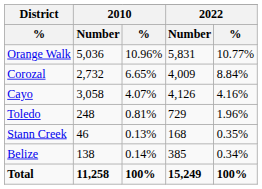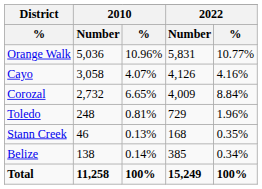rows swapped: Corozal <-> Cayo
